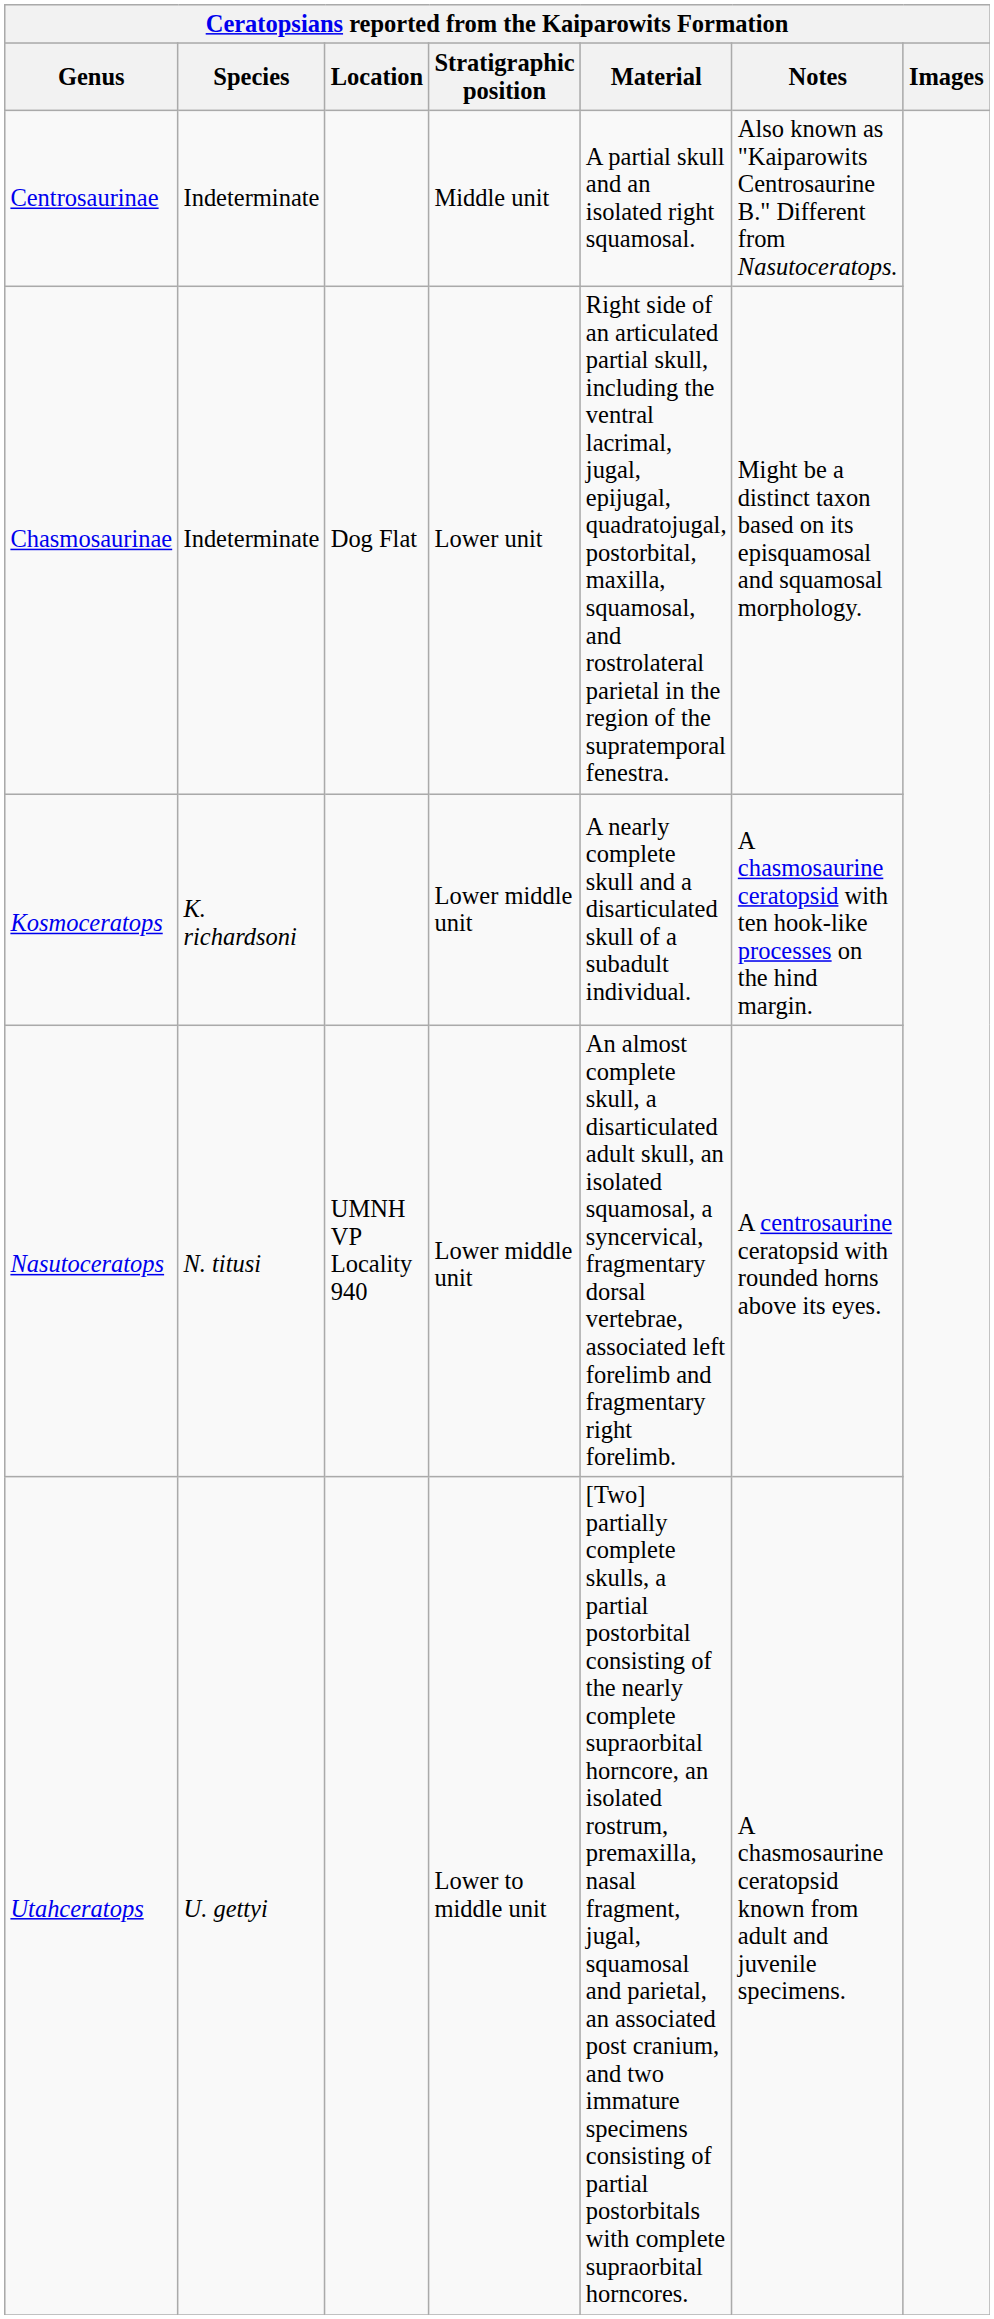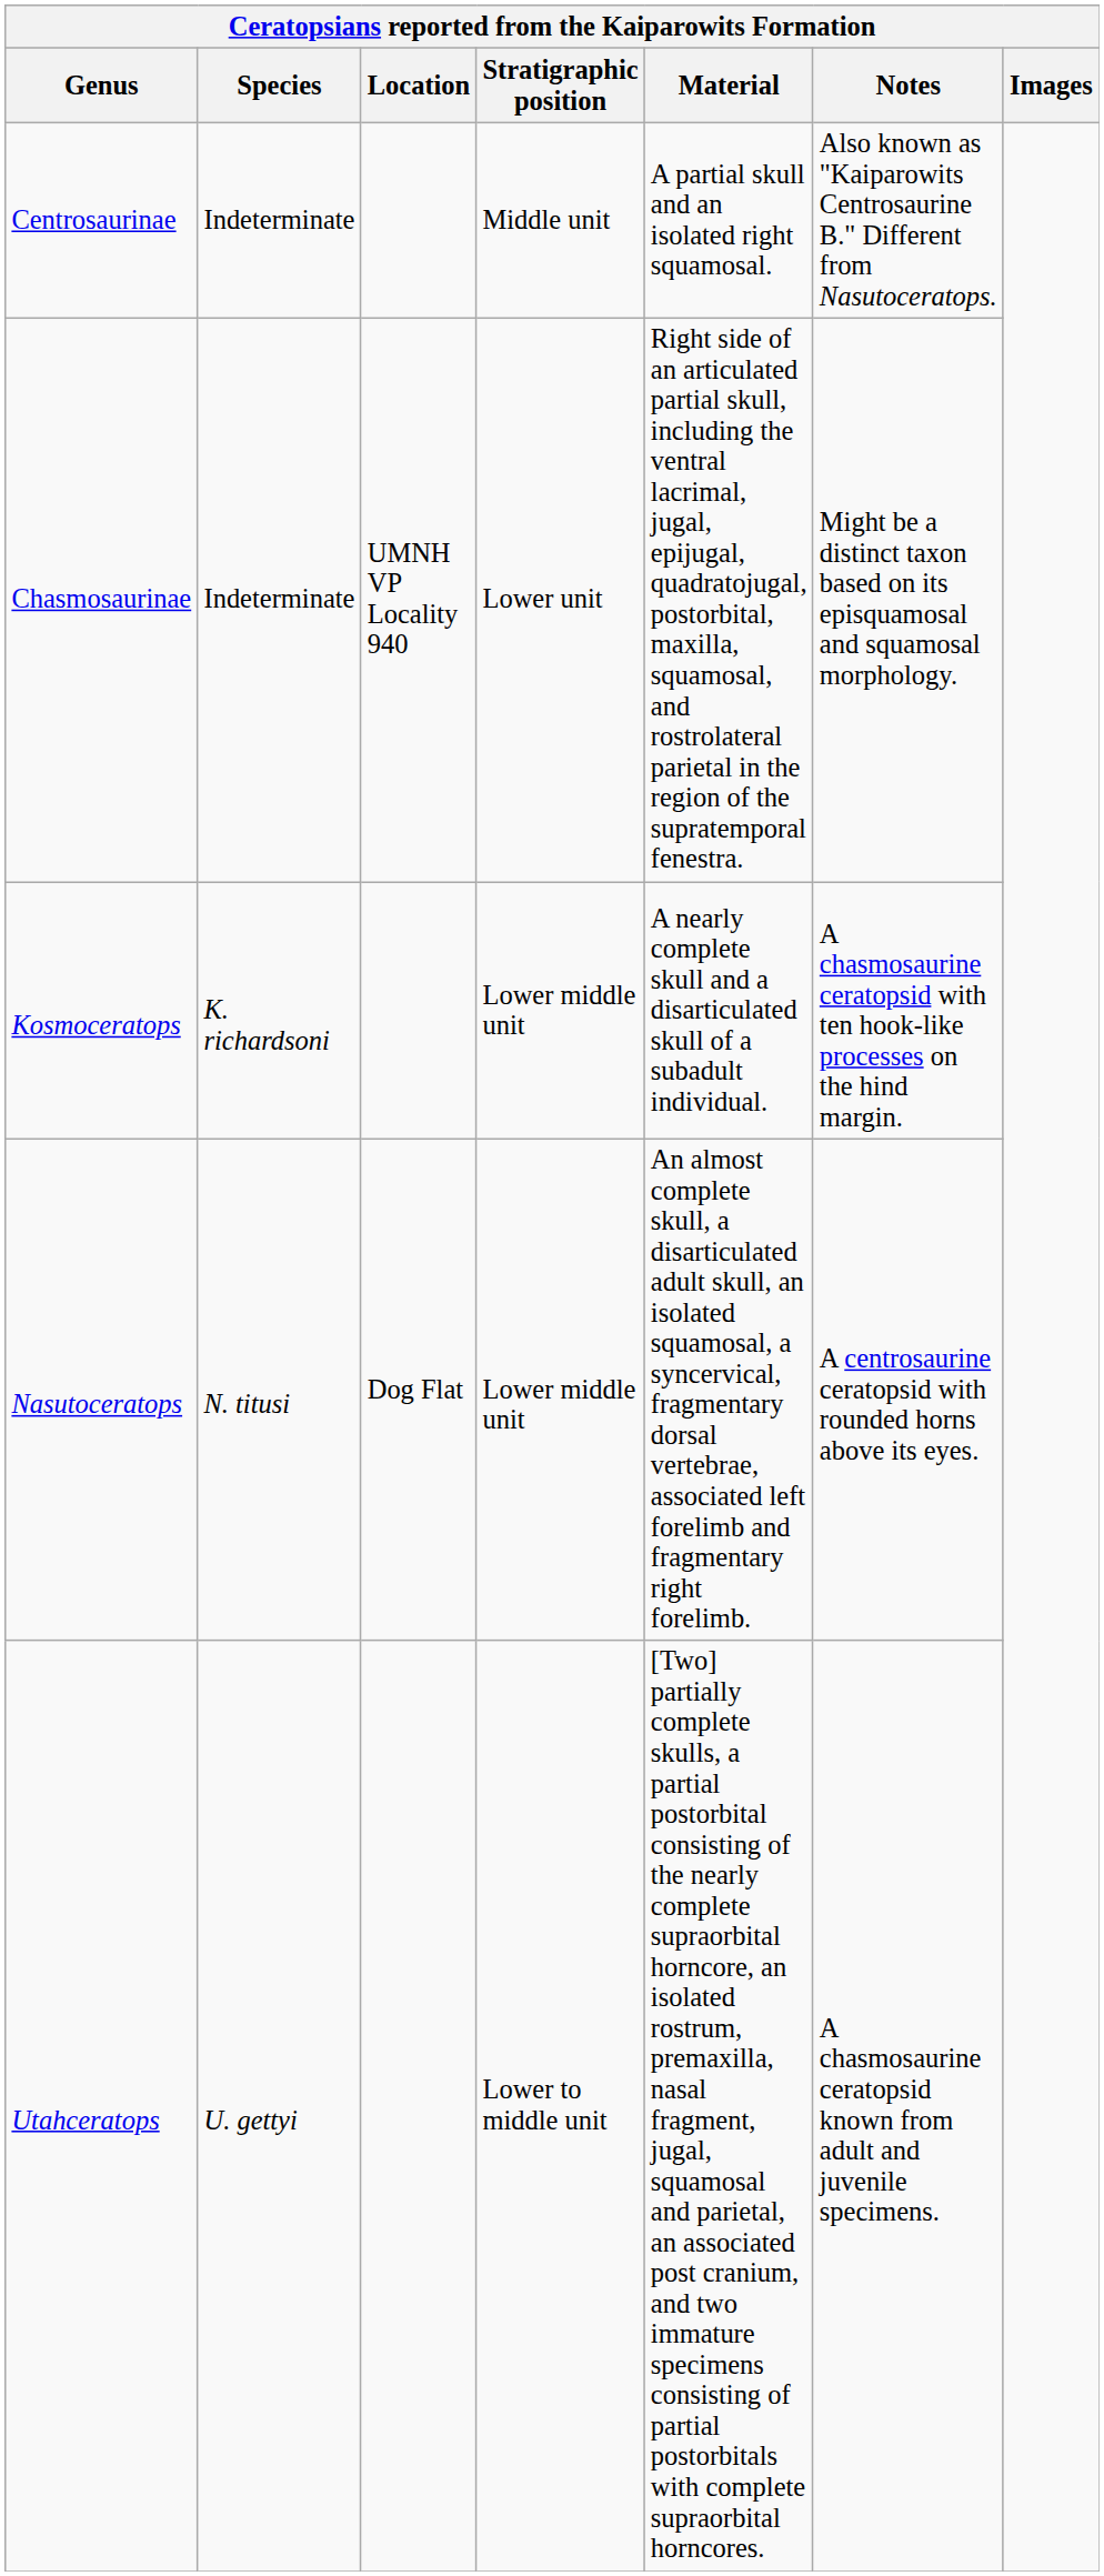Chasmosaurinae | Location: Dog Flat -> UMNH VP Locality 940
Nasutoceratops | Location: UMNH VP Locality 940 -> Dog Flat
